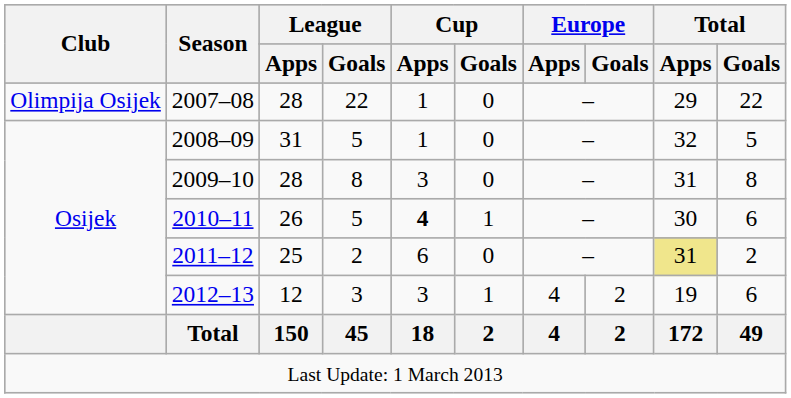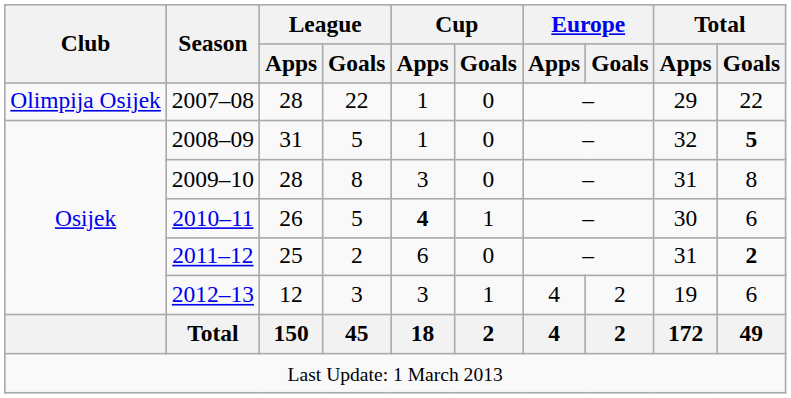2008–09 | Total / Goals: normal -> bold
2011–12 | Total / Apps: khaki background -> no background
2011–12 | Total / Goals: normal -> bold
